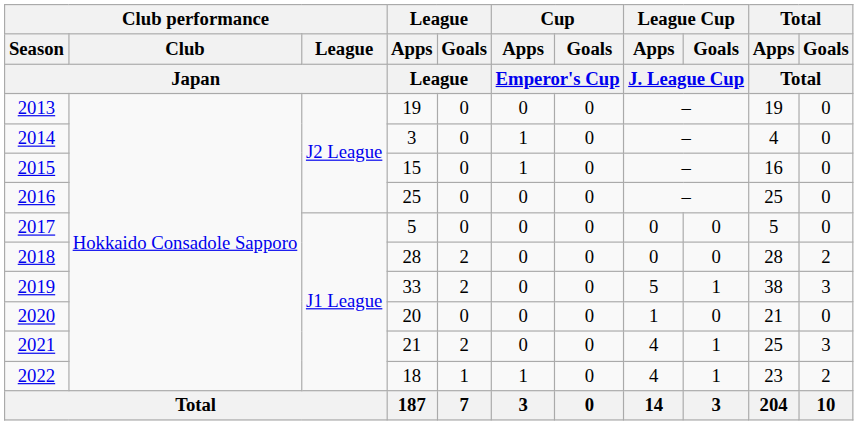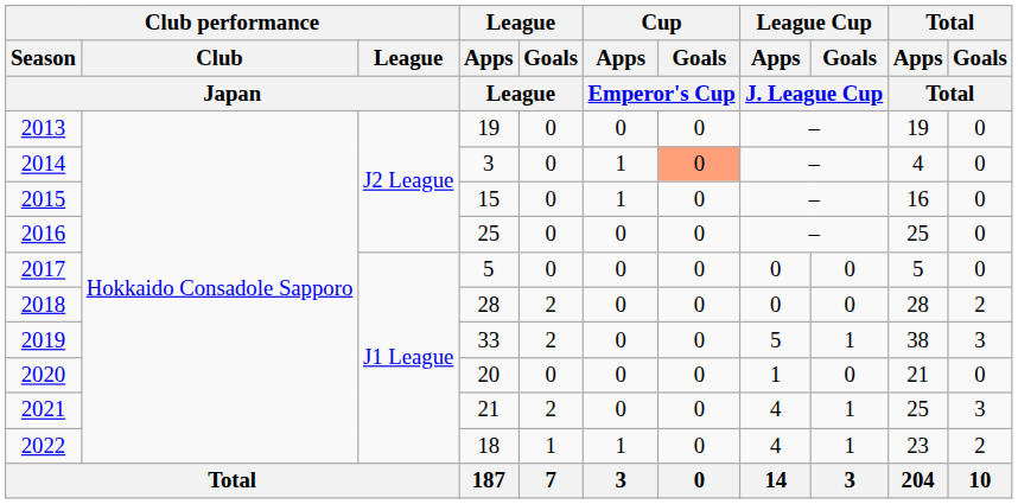2014 | Cup / Goals / Emperor's Cup: no background -> lightsalmon background
